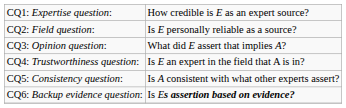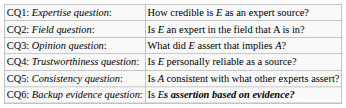CQ2: Field question: | column 2: Is E personally reliable as a source? -> Is E an expert in the field that A is in?
CQ4: Trustworthiness question: | column 2: Is E an expert in the field that A is in? -> Is E personally reliable as a source?
